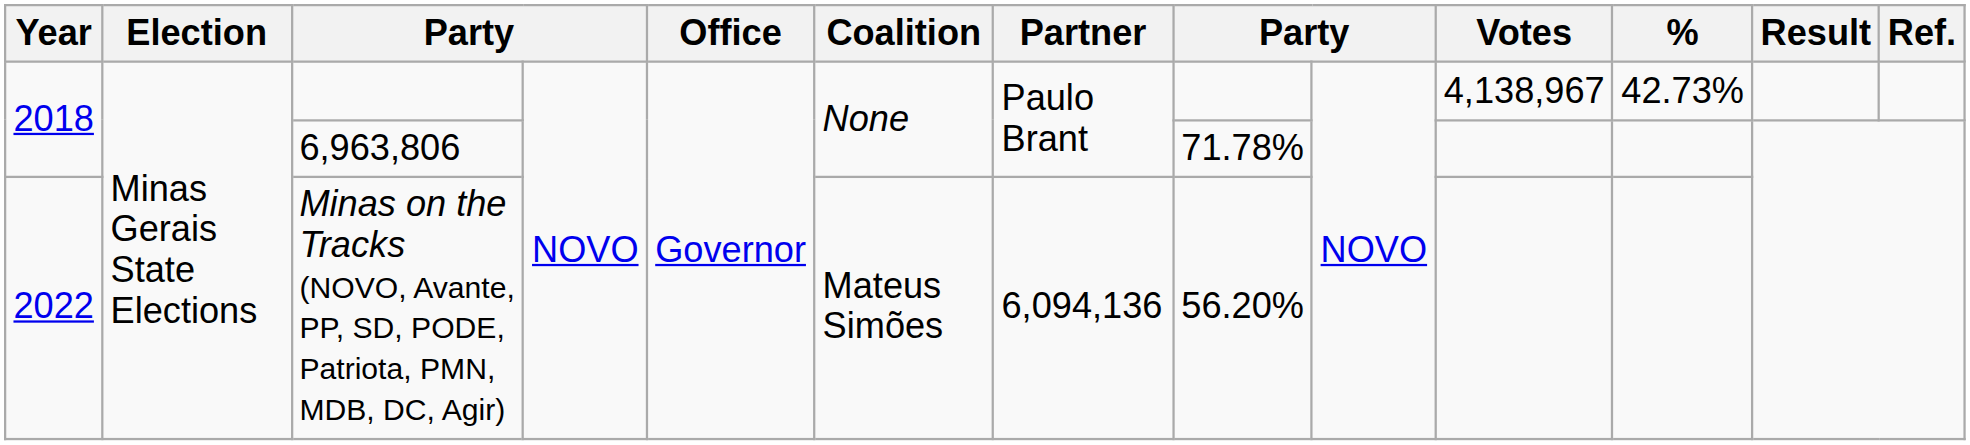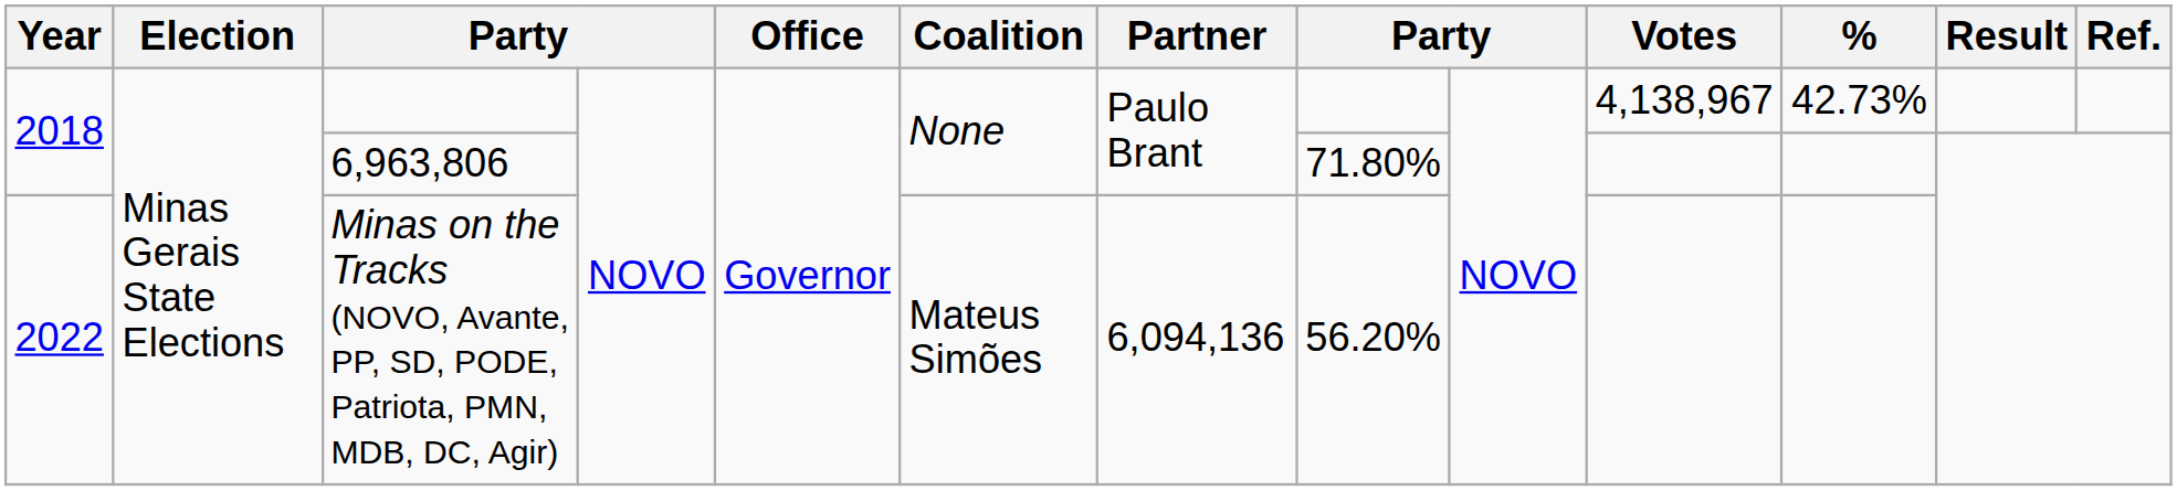6,963,806 | column 8: 71.78% -> 71.80%
